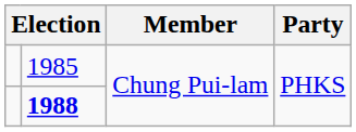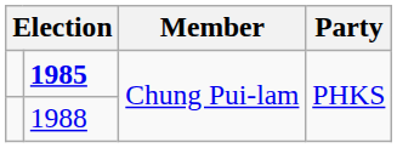1985 | column 2: normal -> bold
1988 | column 2: bold -> normal
